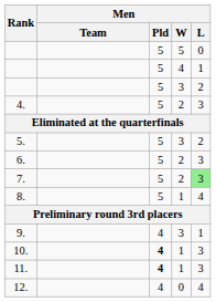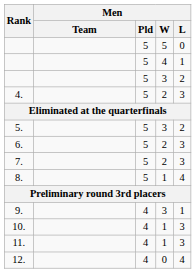7. | Men / L: lightgreen background -> no background
10. | Men / Pld: bold -> normal
11. | Men / Pld: bold -> normal
